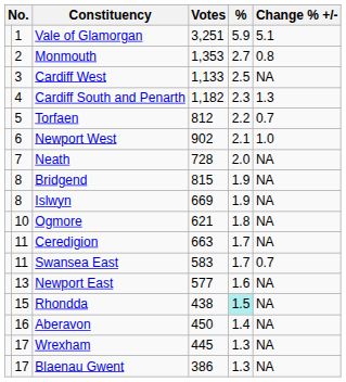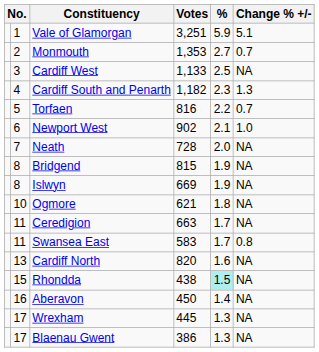Monmouth | Change % +/-: 0.8 -> 0.7
Torfaen | Votes: 812 -> 816
Swansea East | Change % +/-: 0.7 -> 0.8
+ row: 13 | Cardiff North | 820 | 1.6 | NA
- row: 13 | Newport East | 577 | 1.6 | NA
